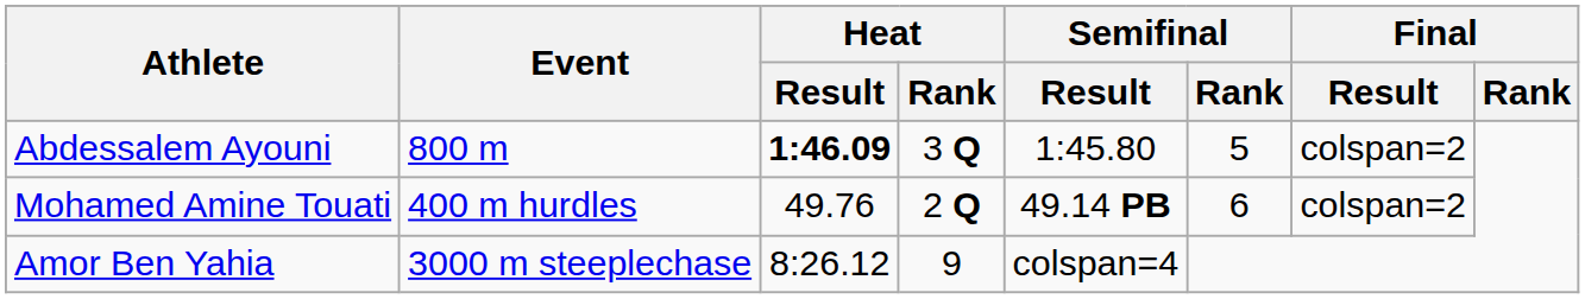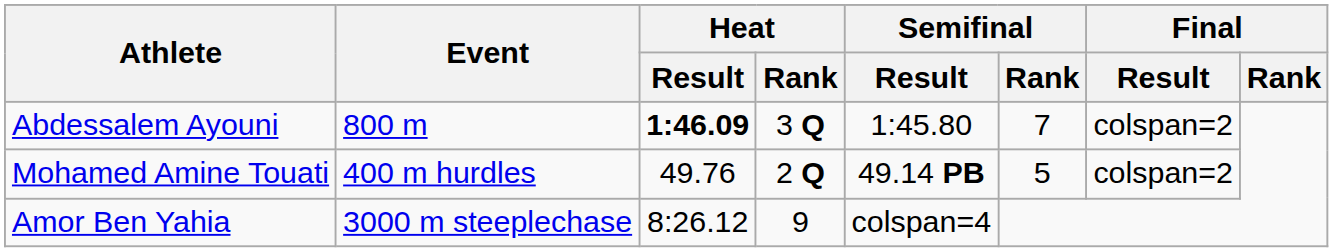Abdessalem Ayouni | Semifinal / Rank: 5 -> 7
Mohamed Amine Touati | Semifinal / Rank: 6 -> 5
